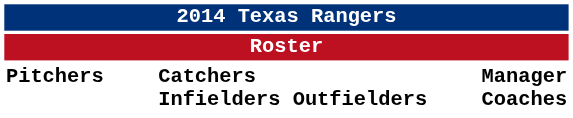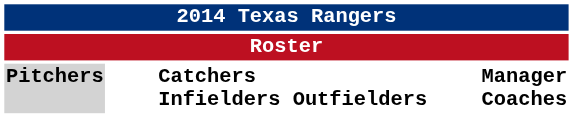Pitchers | column 1: no background -> lightgrey background
